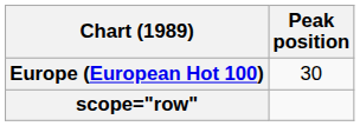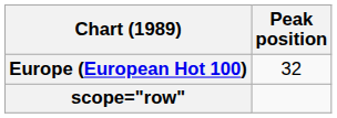Europe (European Hot 100) | Peak position: 30 -> 32
